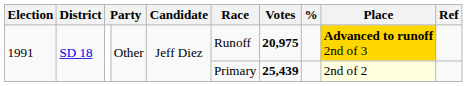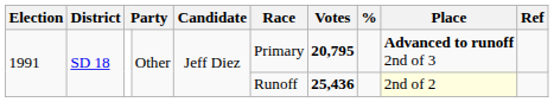row 2 | Race: Runoff -> Primary
row 2 | Votes: 20,975 -> 20,795
row 2 | Place: gold background -> no background
row 3 | Race: Primary -> Runoff
row 3 | Votes: 25,439 -> 25,436
